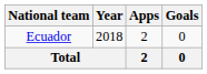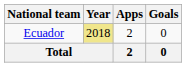Ecuador | Year: no background -> khaki background
